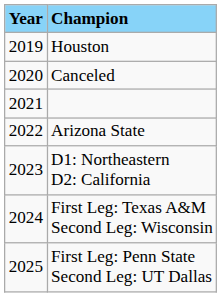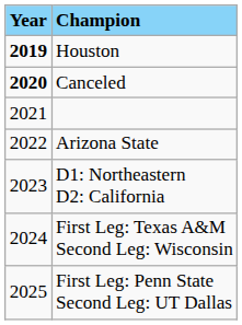Houston | Year: normal -> bold
Canceled | Year: normal -> bold
